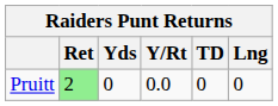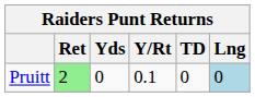Pruitt | Y/Rt: 0.0 -> 0.1
Pruitt | Lng: no background -> lightblue background
